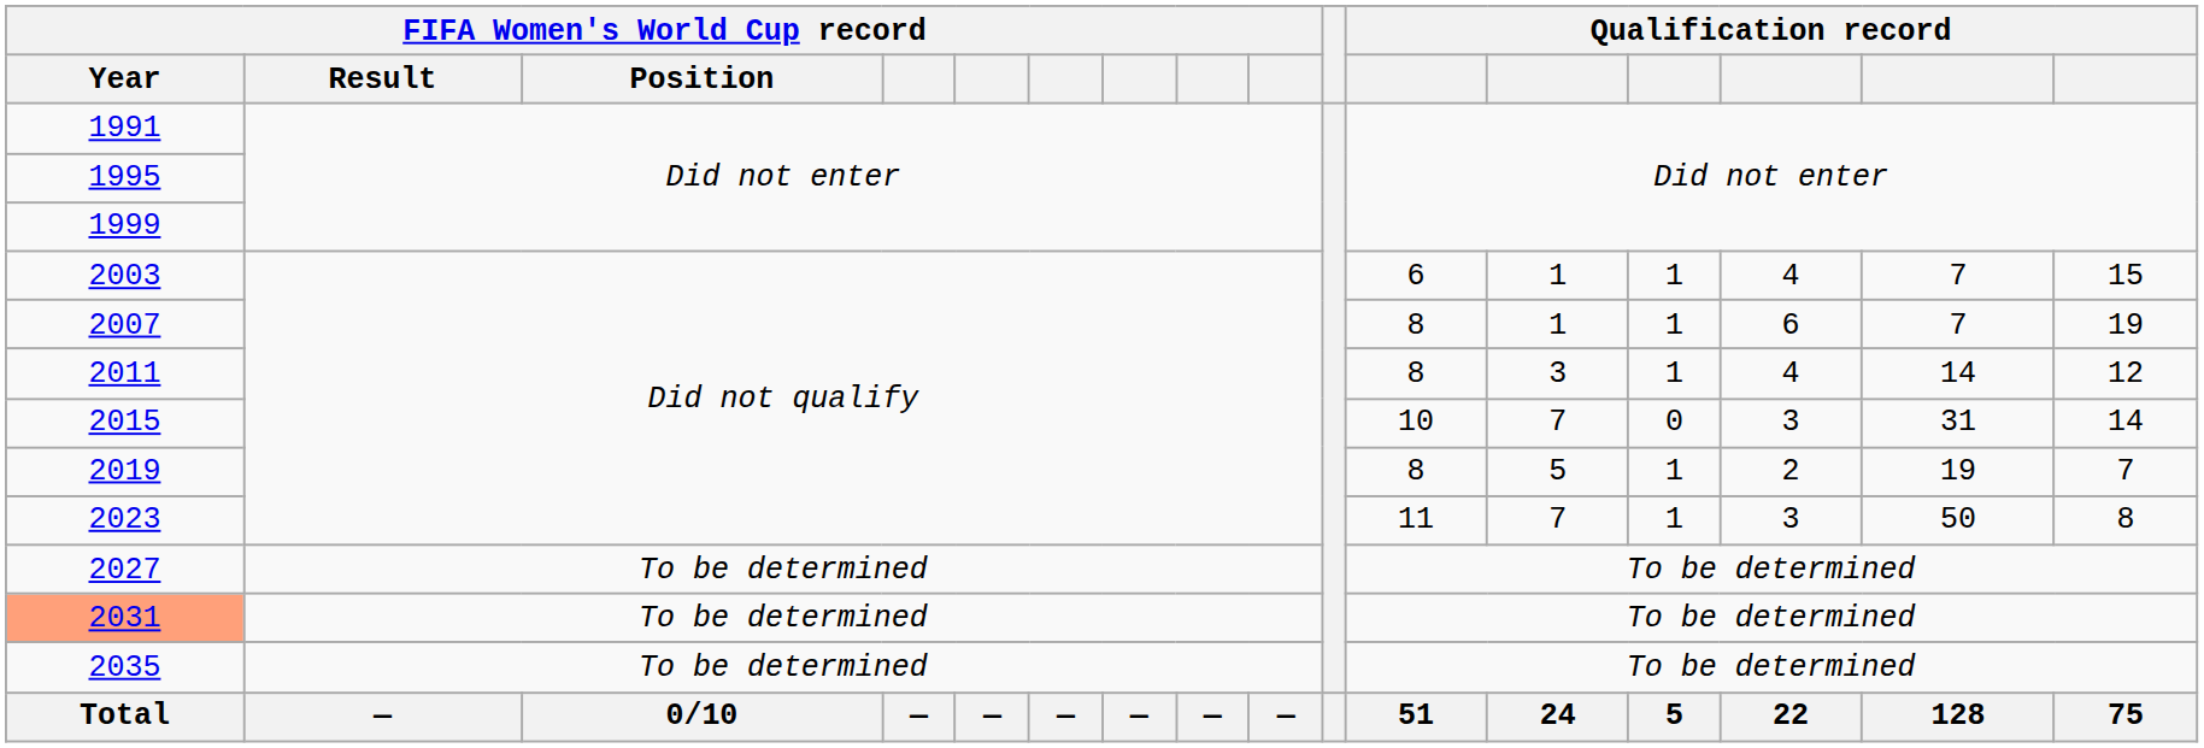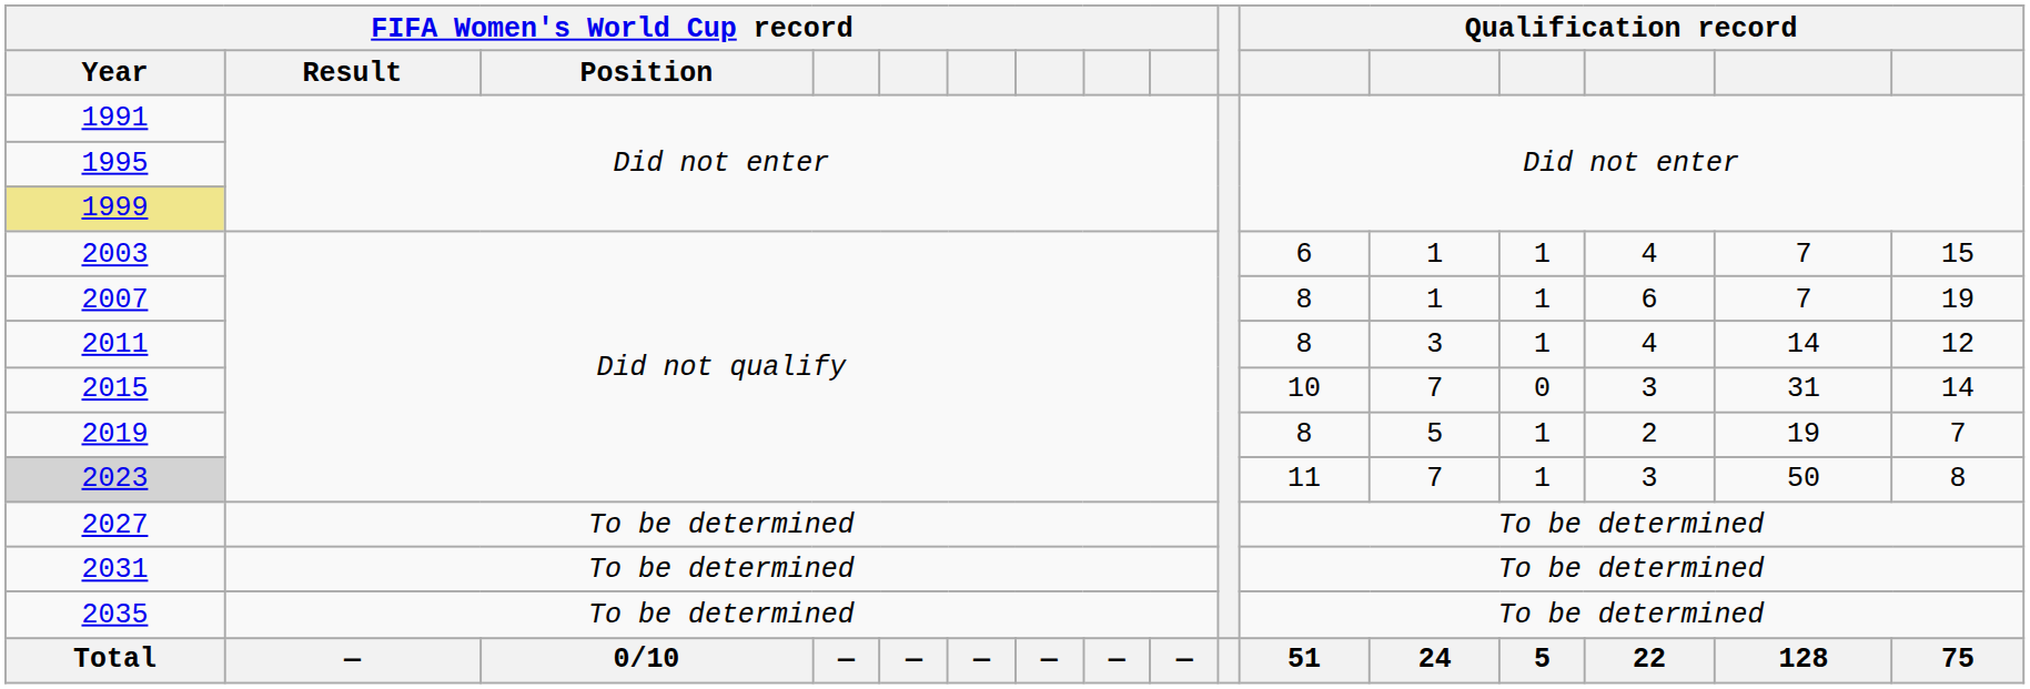1999 | FIFA Women's World Cup record / Year: no background -> khaki background
2023 | FIFA Women's World Cup record / Year: no background -> lightgrey background
2031 | FIFA Women's World Cup record / Year: lightsalmon background -> no background
